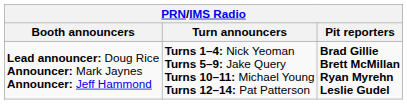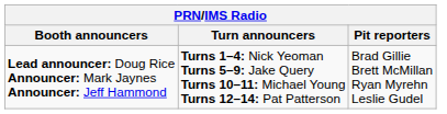row 3 | Pit reporters: bold -> normal
